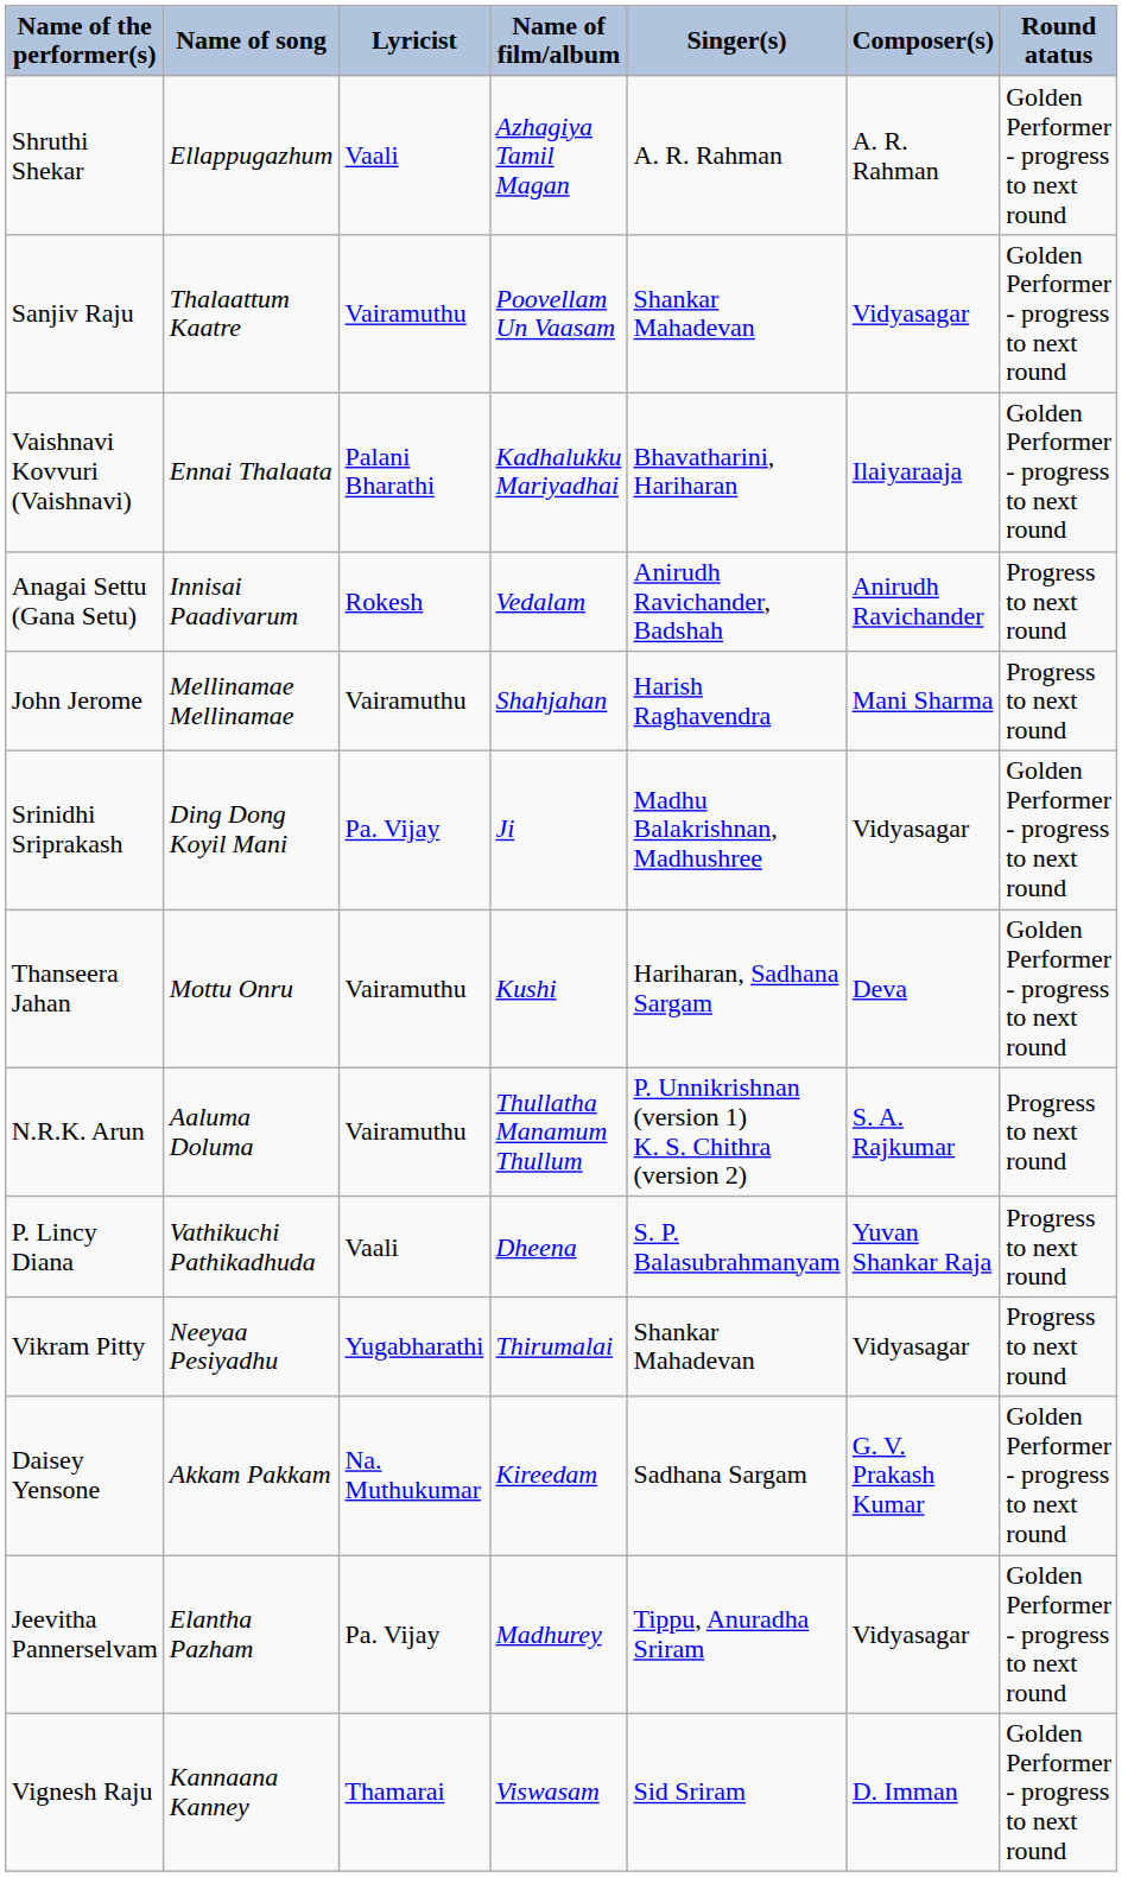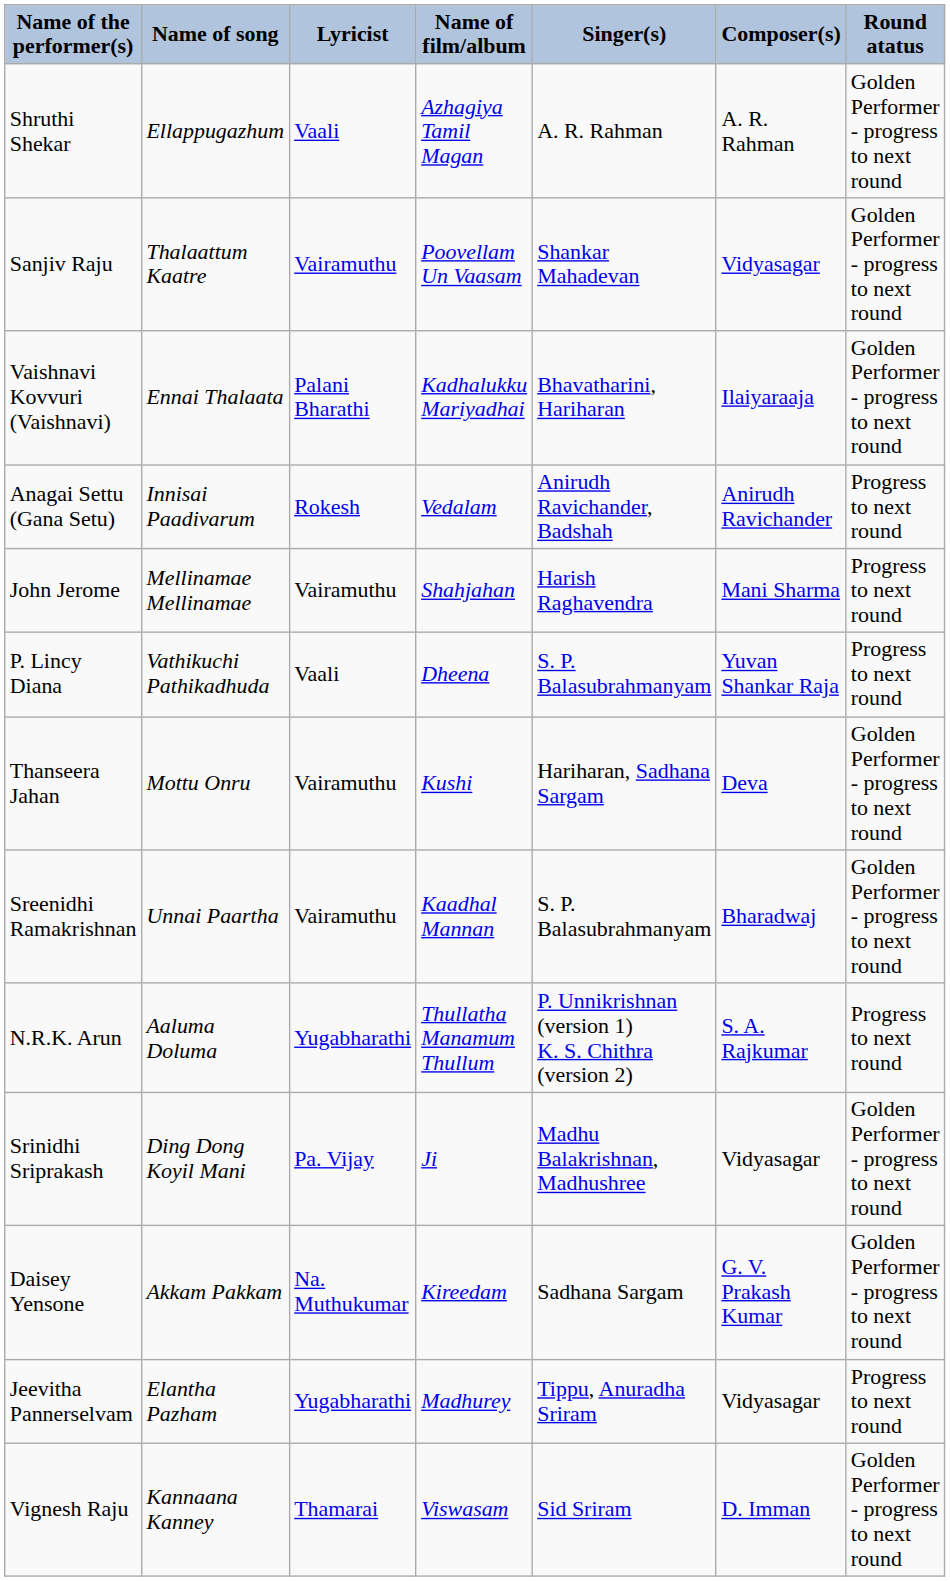rows swapped: P. Lincy Diana <-> Srinidhi Sriprakash
+ row: Sreenidhi Ramakrishnan | Unnai Paartha | Vairamuthu | Kaadhal Mannan | S. P. Balasubrahmanyam | Bharadwaj | Golden Performer - progress to next round
N.R.K. Arun | Lyricist: Vairamuthu -> Yugabharathi
- row: Vikram Pitty | Neeyaa Pesiyadhu | Yugabharathi | Thirumalai | Shankar Mahadevan | Vidyasagar | Progress to next round
Jeevitha Pannerselvam | Lyricist: Pa. Vijay -> Yugabharathi
Jeevitha Pannerselvam | Round atatus: Golden Performer - progress to next round -> Progress to next round
